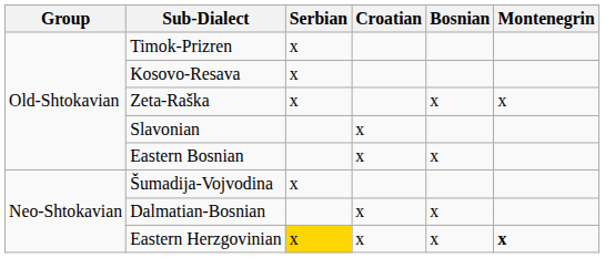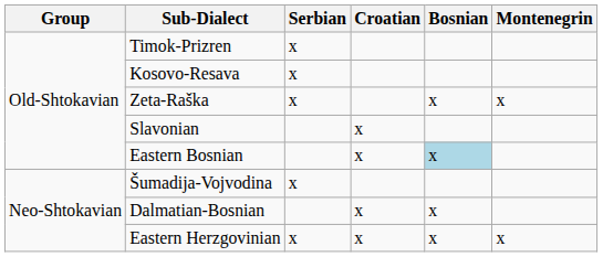Eastern Bosnian | Bosnian: no background -> lightblue background
Eastern Herzgovinian | Serbian: gold background -> no background
Eastern Herzgovinian | Montenegrin: bold -> normal
